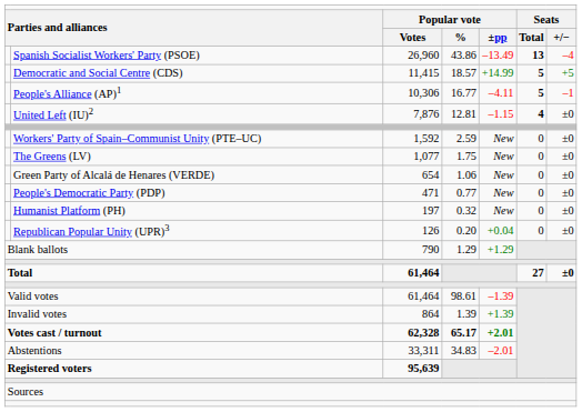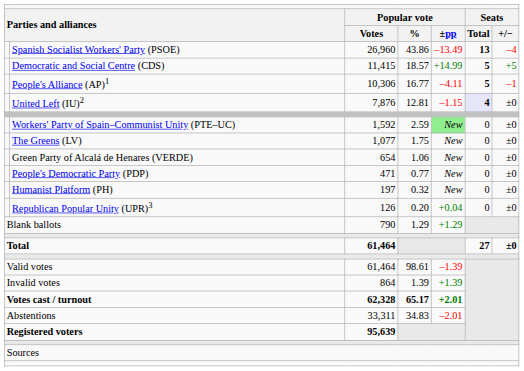United Left (IU)2 | column 6: no background -> lavender background
Workers' Party of Spain–Communist Unity (PTE–UC) | column 5: no background -> lightgreen background
